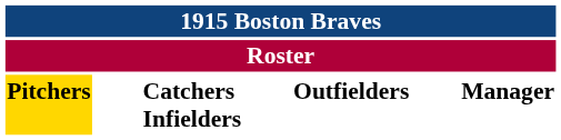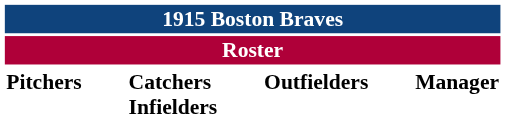Pitchers | column 1: gold background -> no background
